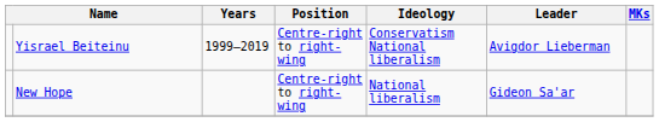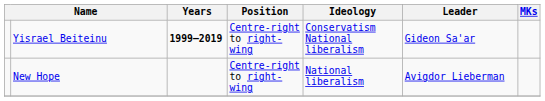Yisrael Beiteinu | Years: normal -> bold
Yisrael Beiteinu | Leader: Avigdor Lieberman -> Gideon Sa'ar
New Hope | Leader: Gideon Sa'ar -> Avigdor Lieberman
